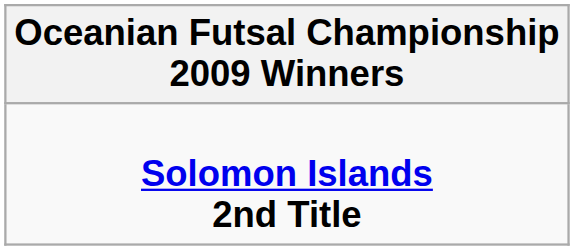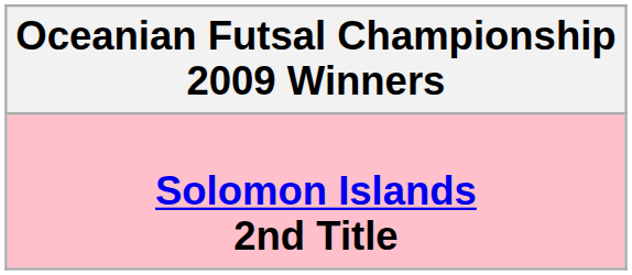row 2 | column 1: no background -> pink background
